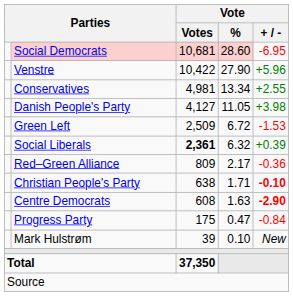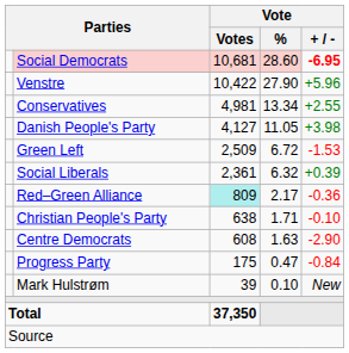Social Democrats | Vote / + / -: normal -> bold
Social Liberals | Vote / Votes: bold -> normal
Red–Green Alliance | Vote / Votes: no background -> paleturquoise background
Christian People's Party | Vote / + / -: bold -> normal
Centre Democrats | Vote / + / -: bold -> normal
